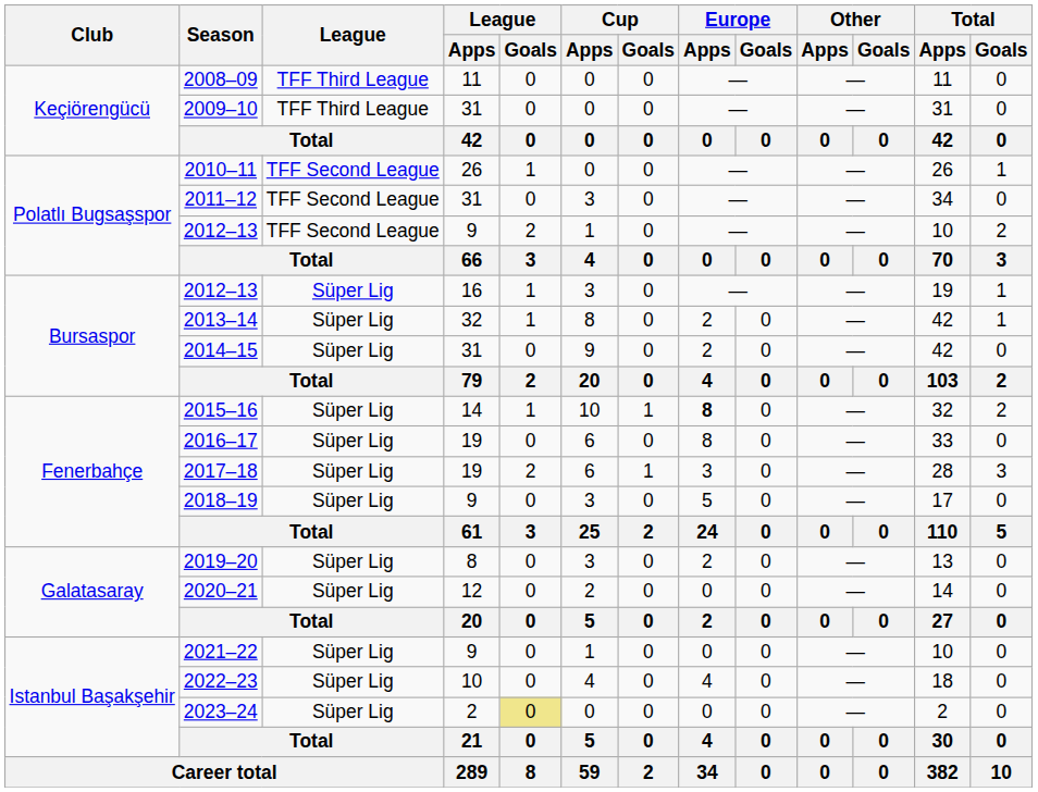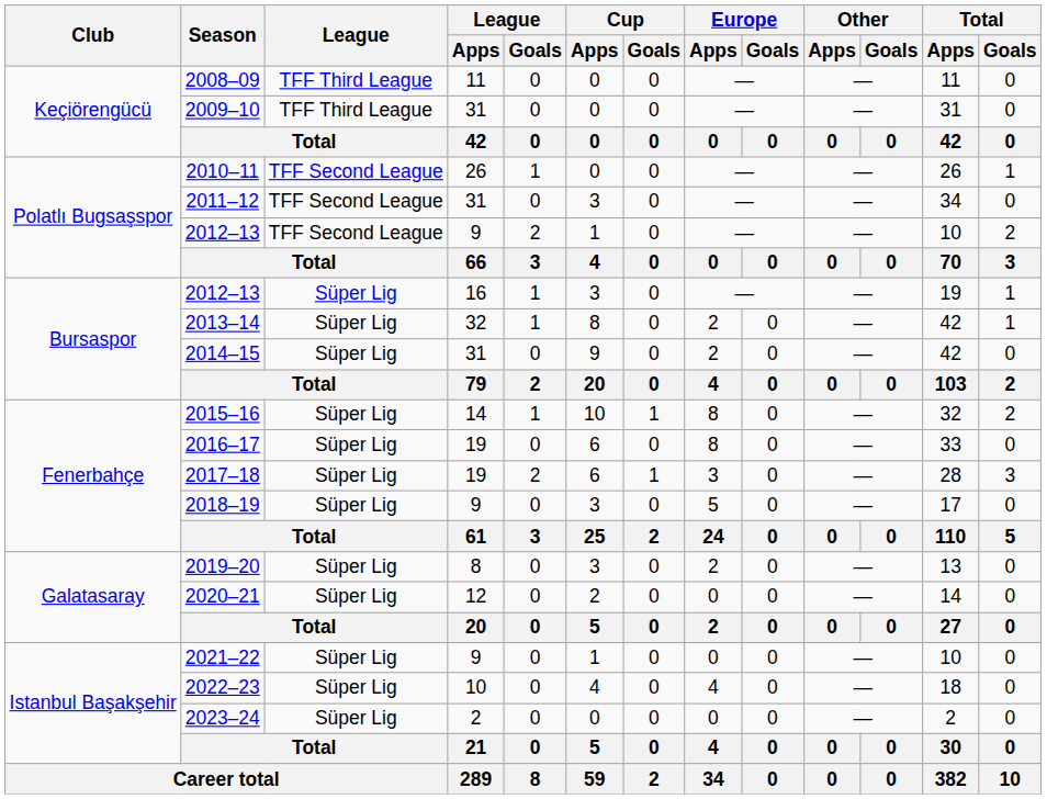2015–16 | Europe / Apps: bold -> normal
2023–24 | League / Goals: khaki background -> no background
